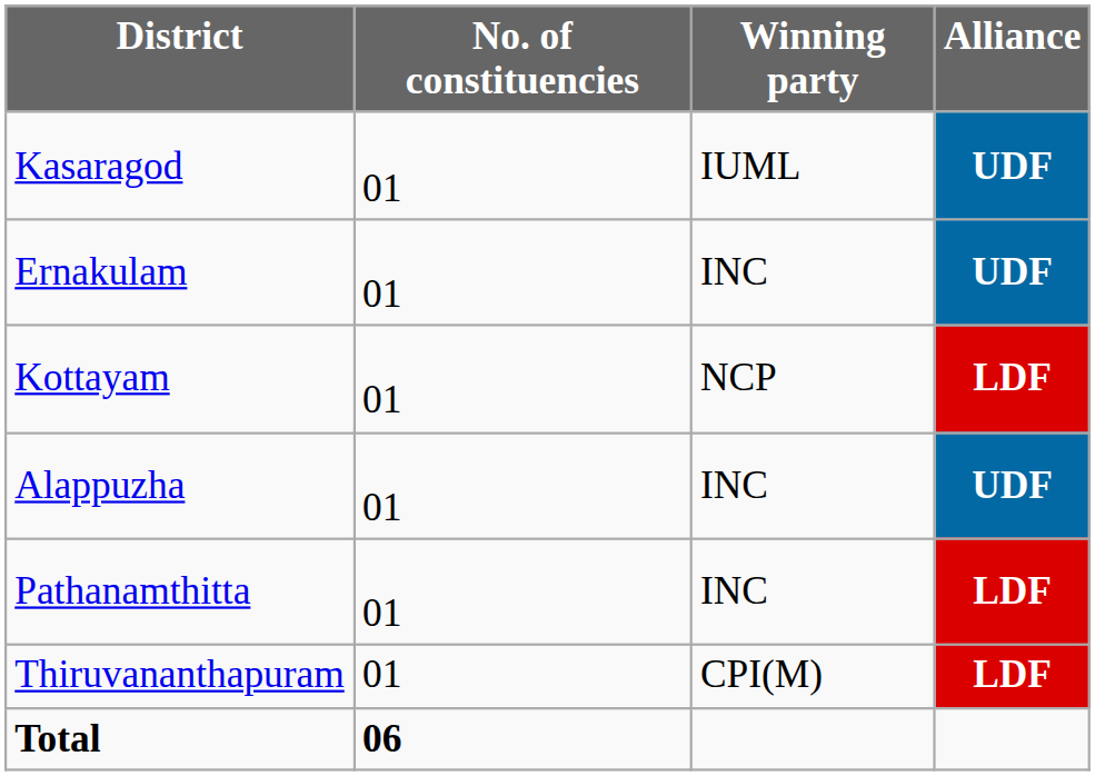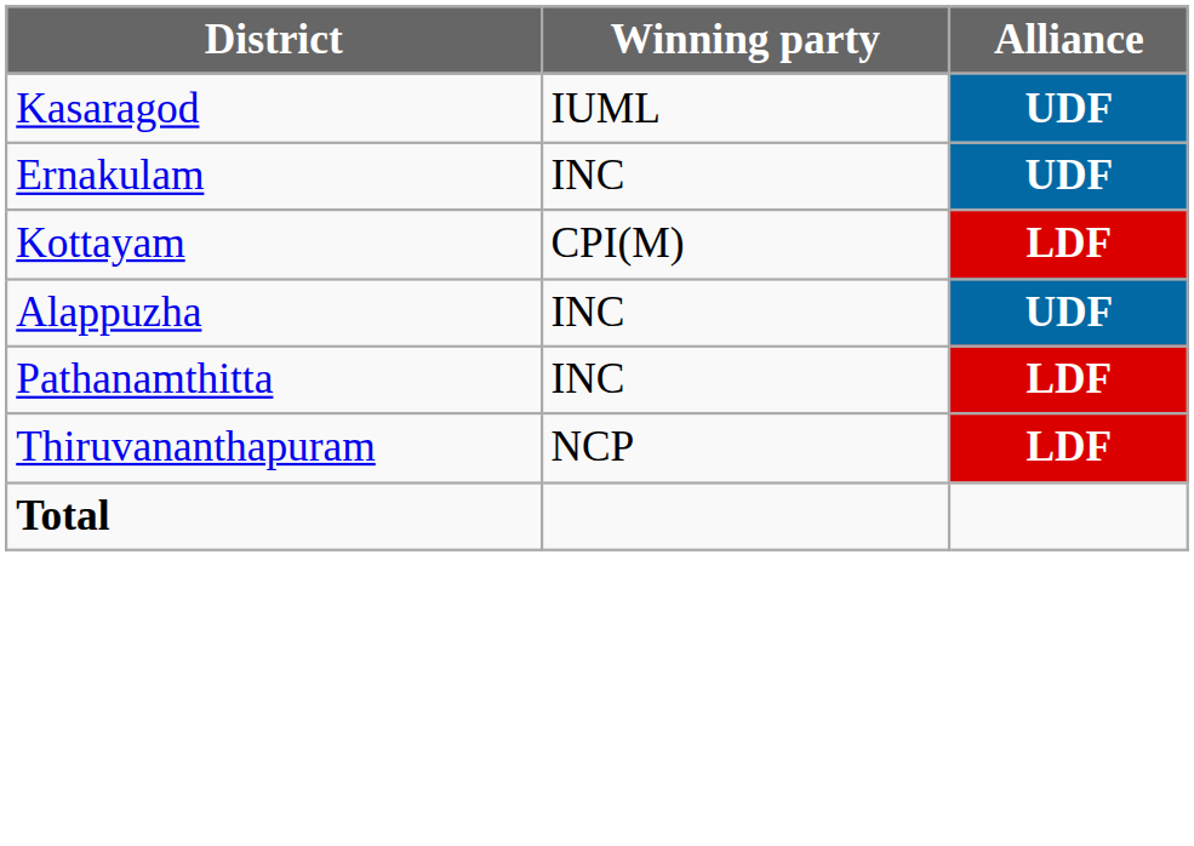- column: No. of constituencies | 01 | 01 | 01 | 01 | 01 | 01 | 06
Kottayam | Winning party: NCP -> CPI(M)
Thiruvananthapuram | Winning party: CPI(M) -> NCP
